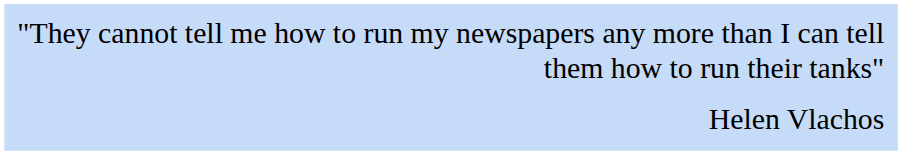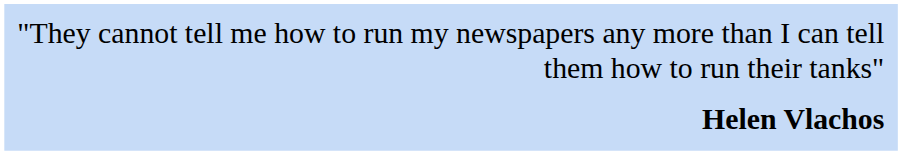row 2 | column 1: normal -> bold
